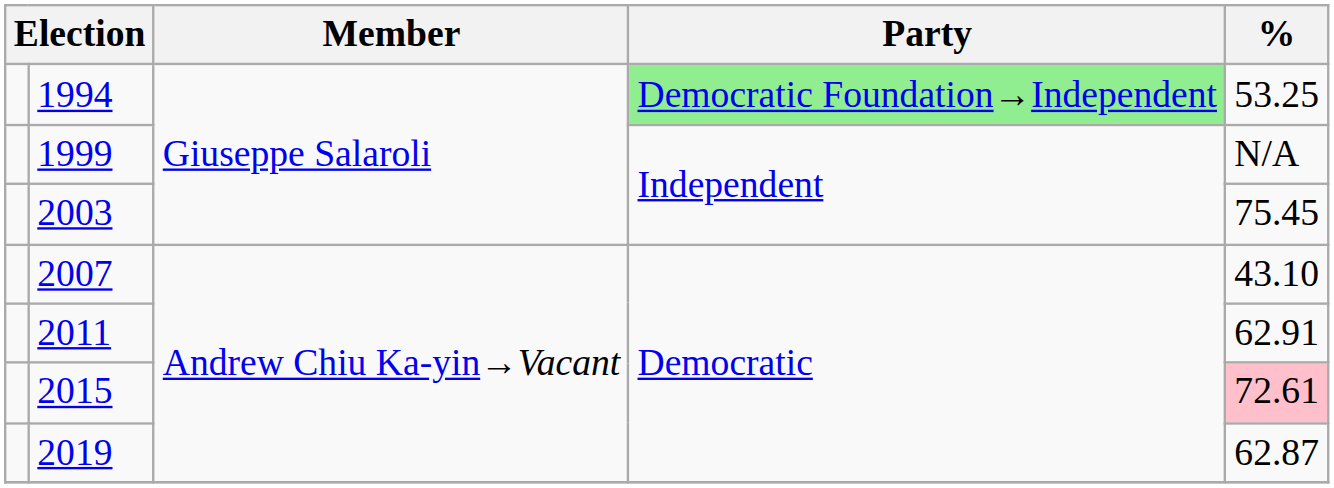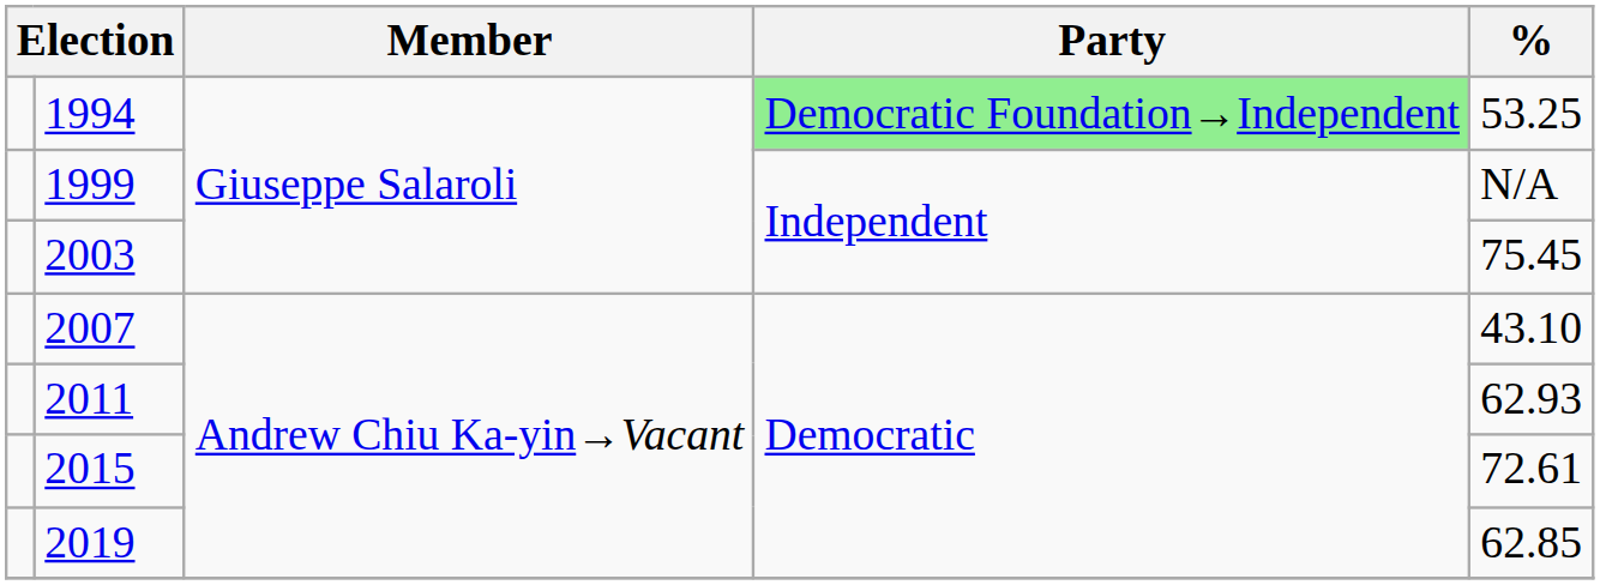2011 | %: 62.91 -> 62.93
2015 | %: pink background -> no background
2019 | %: 62.87 -> 62.85
